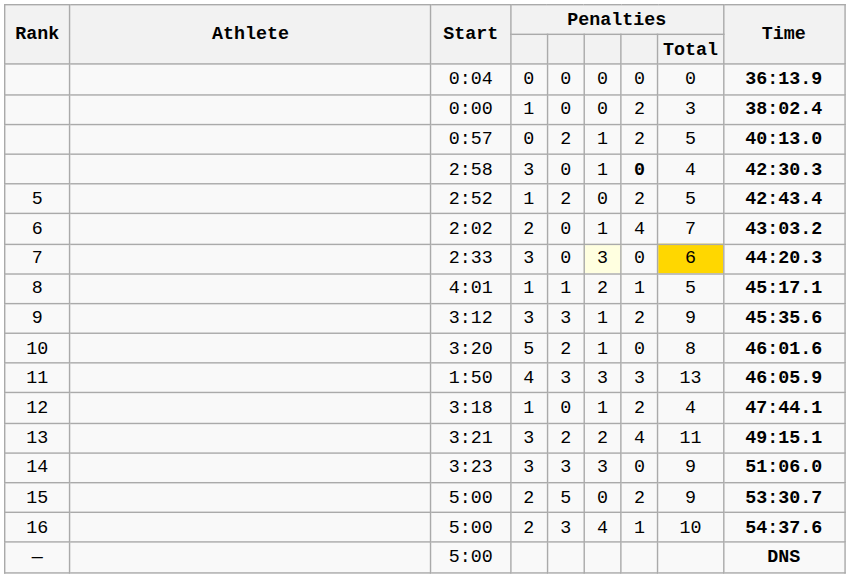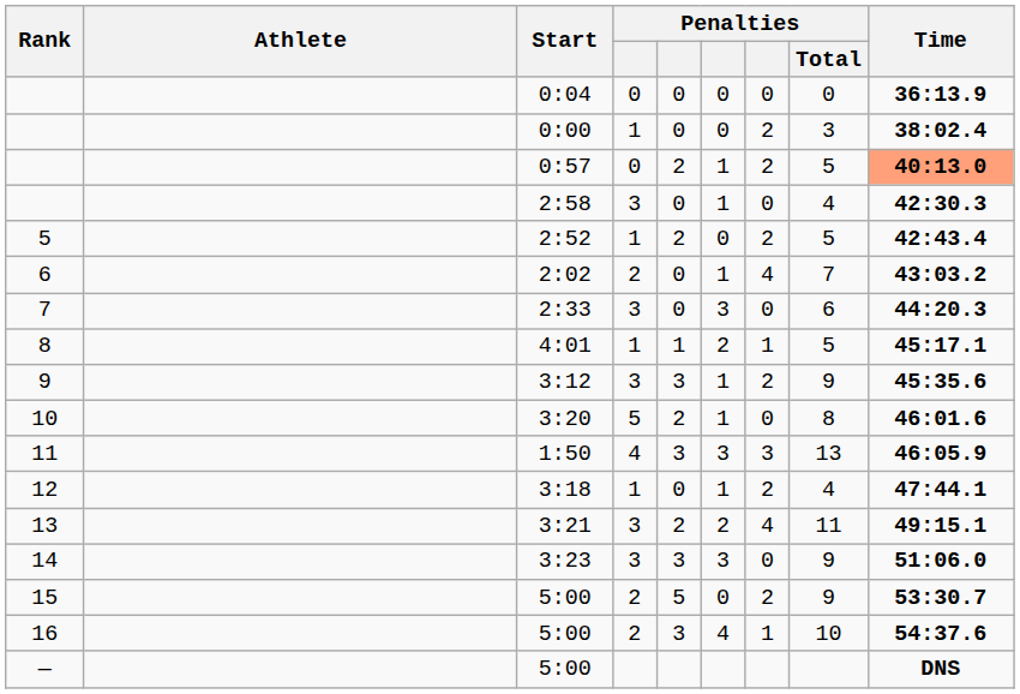0:57 | Time: no background -> lightsalmon background
2:58 | column 7: bold -> normal
2:33 | column 6: lightyellow background -> no background
2:33 | Penalties / Total: gold background -> no background
